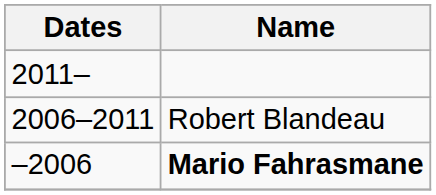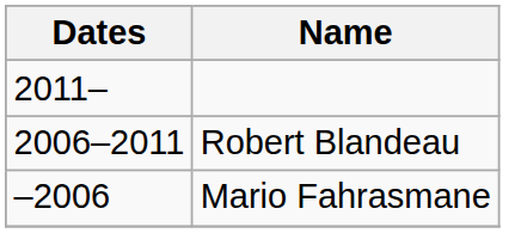row 4 | Name: bold -> normal
